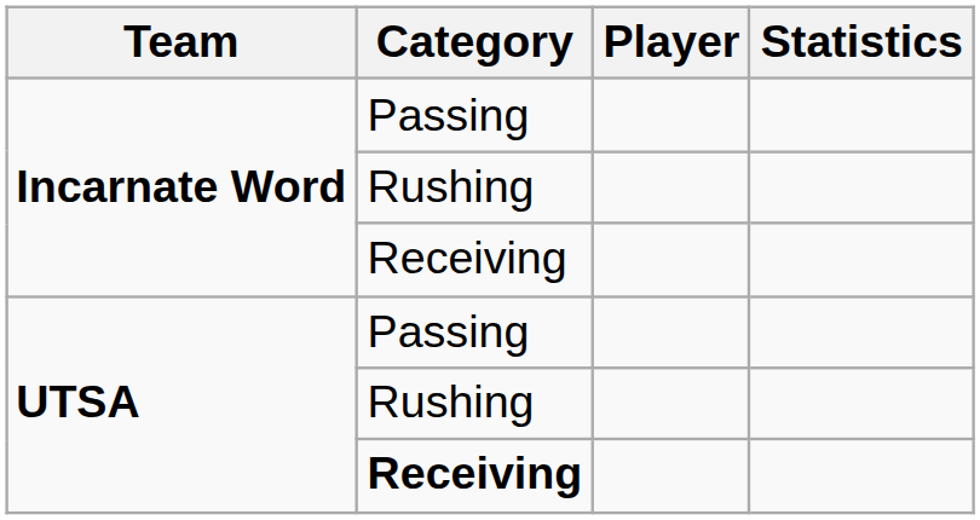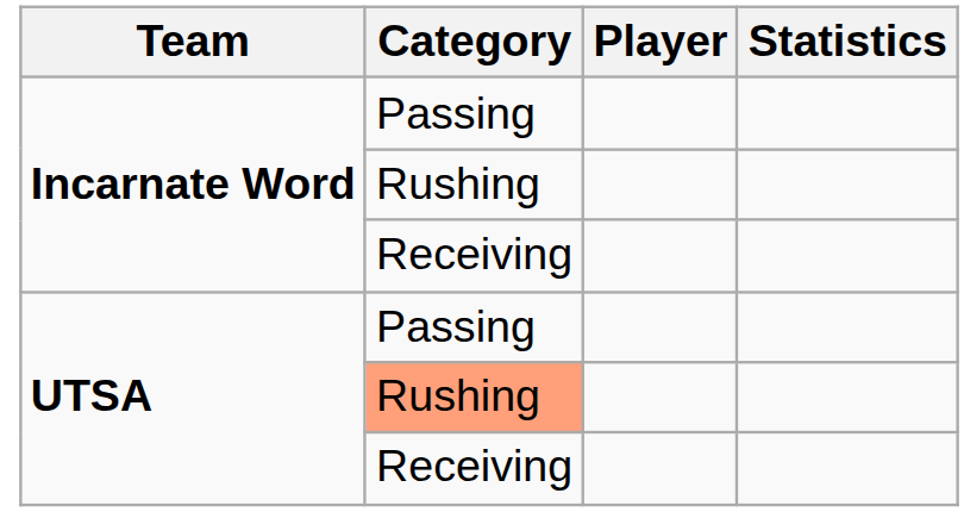UTSA / Rushing | Category: no background -> lightsalmon background
UTSA / Receiving | Category: bold -> normal
